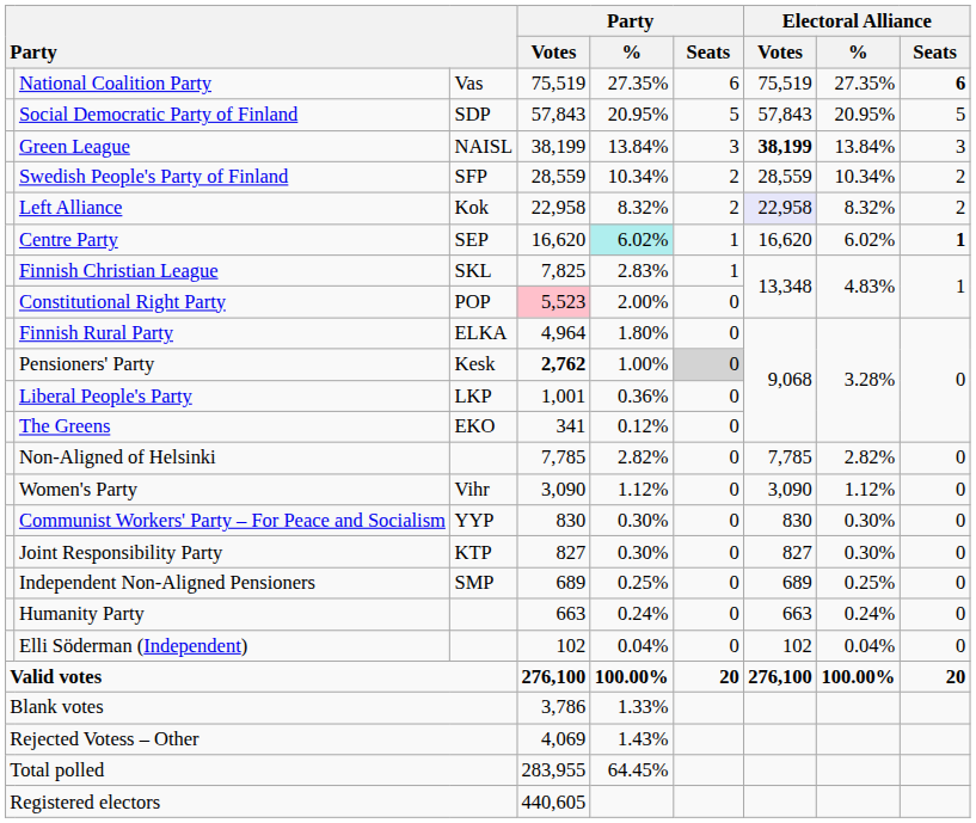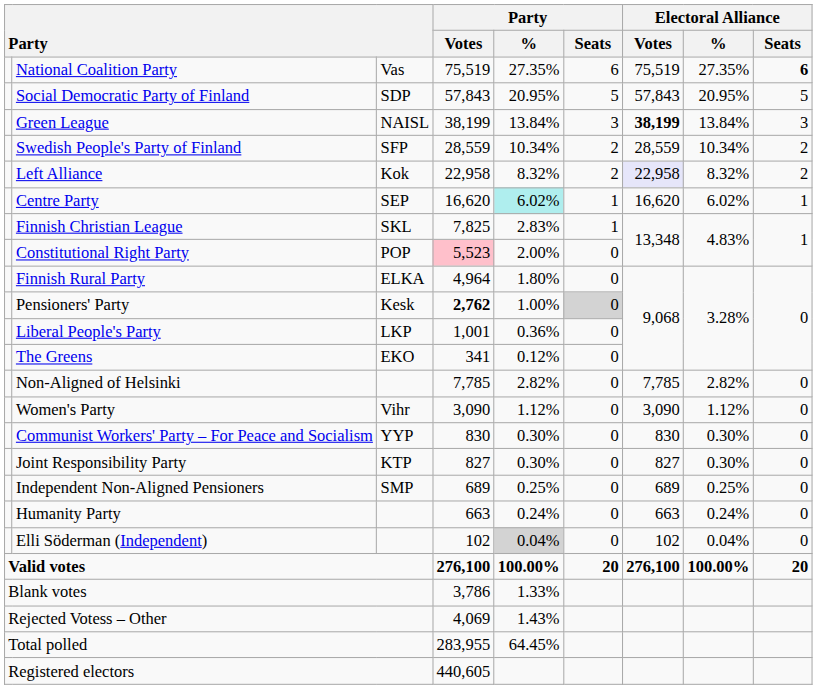Centre Party | Electoral Alliance / Seats: bold -> normal
Elli Söderman (Independent) | Party / %: no background -> lightgrey background
